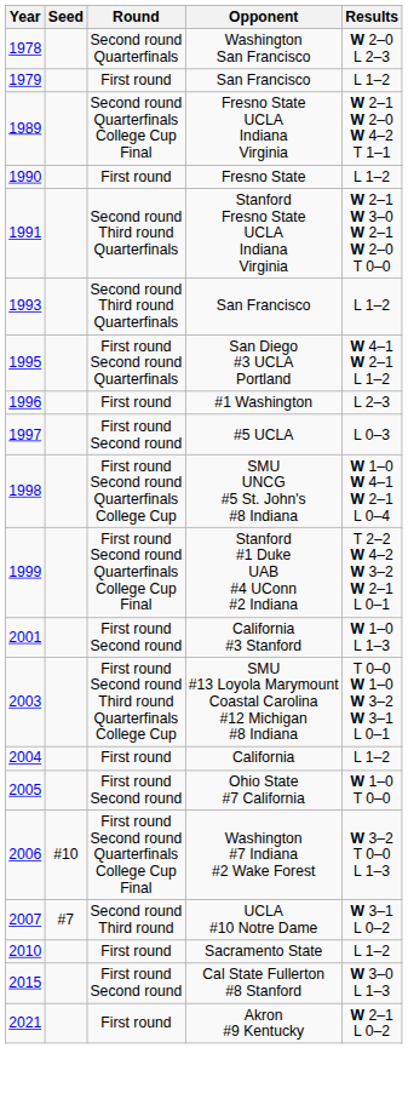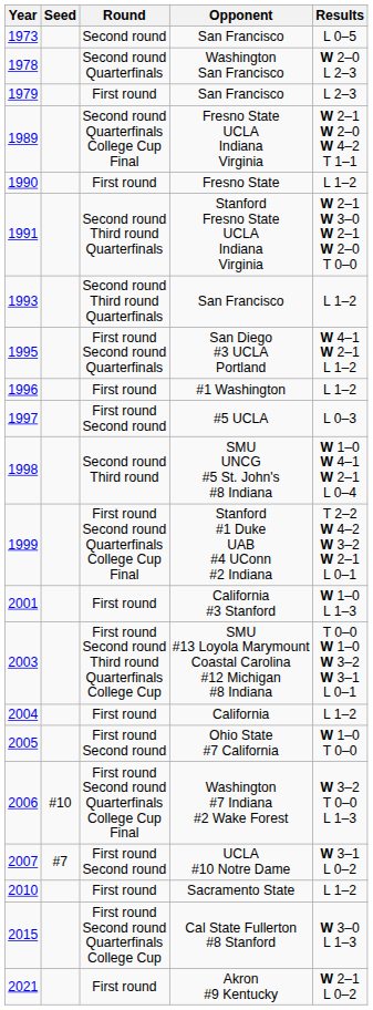+ row: 1973 | Second round | San Francisco | L 0–5
1979 / San Francisco | Results: L 1–2 -> L 2–3
#1 Washington | Results: L 2–3 -> L 1–2
SMU UNCG #5 St. John's #8 Indiana | Round: First round Second round Quarterfinals College Cup -> Second round Third round
California #3 Stanford | Round: First round Second round -> First round
UCLA #10 Notre Dame | Round: Second round Third round -> First round Second round
Cal State Fullerton #8 Stanford | Round: First round Second round -> First round Second round Quarterfinals College Cup
